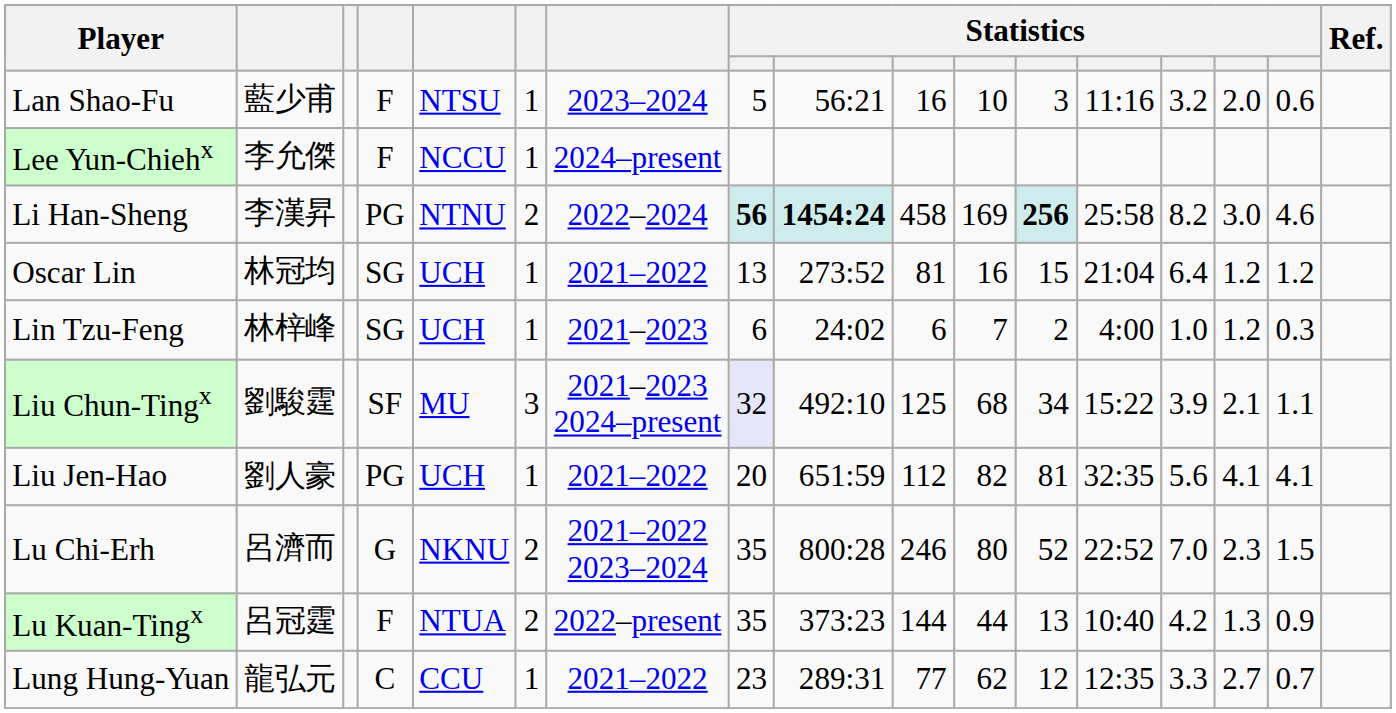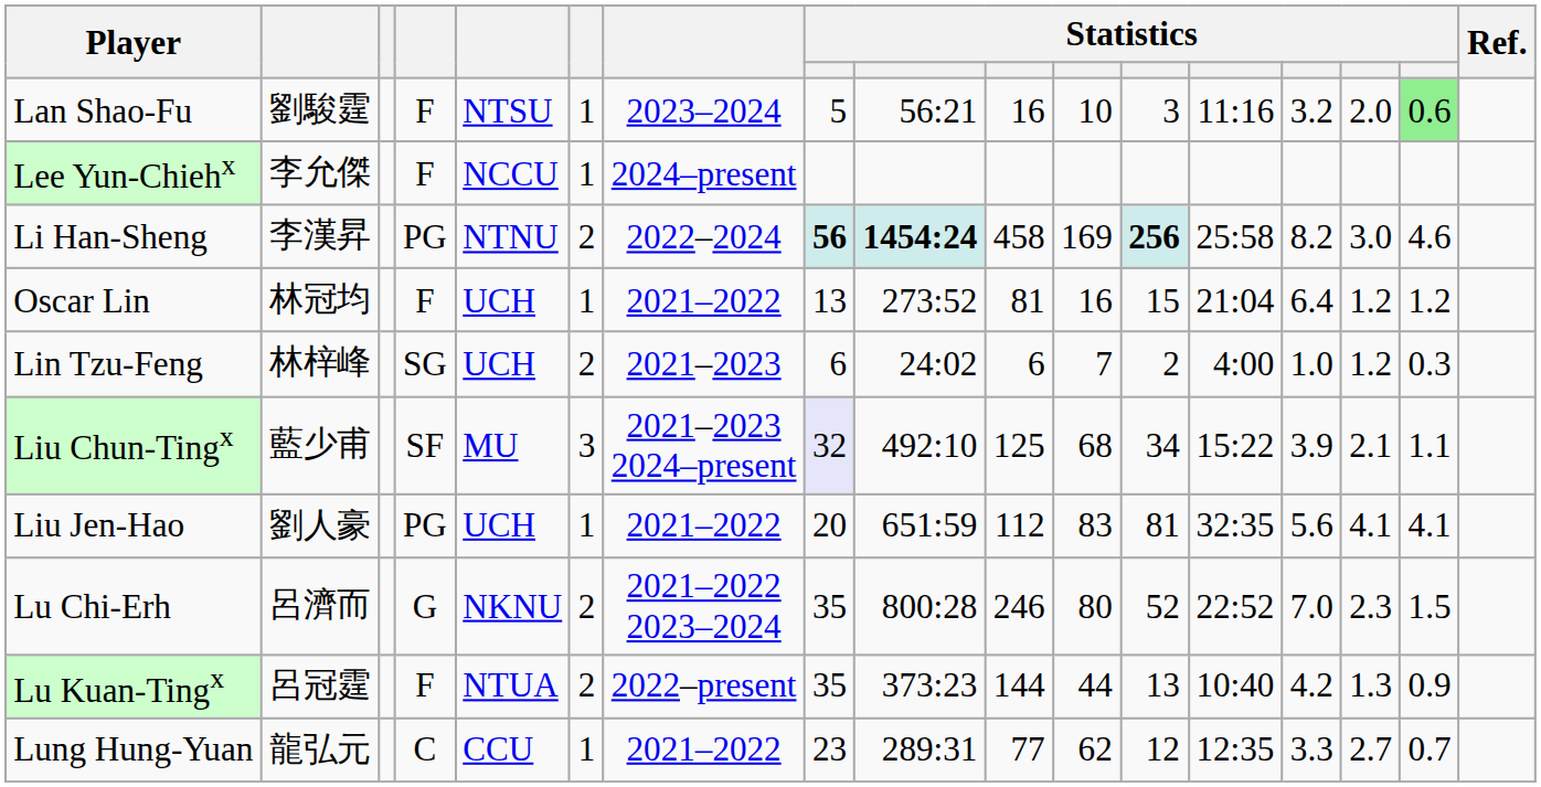Lan Shao-Fu | column 2: 藍少甫 -> 劉駿霆
Lan Shao-Fu | column 16: no background -> lightgreen background
Oscar Lin | column 4: SG -> F
Lin Tzu-Feng | column 6: 1 -> 2
Liu Chun-Tingx | column 2: 劉駿霆 -> 藍少甫
Liu Jen-Hao | column 11: 82 -> 83
